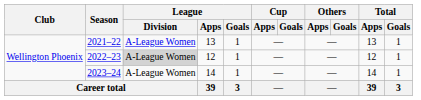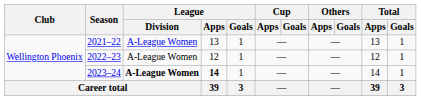2022–23 | League / Division: lightgrey background -> no background
2023–24 | League / Division: normal -> bold
2023–24 | League / Apps: normal -> bold
